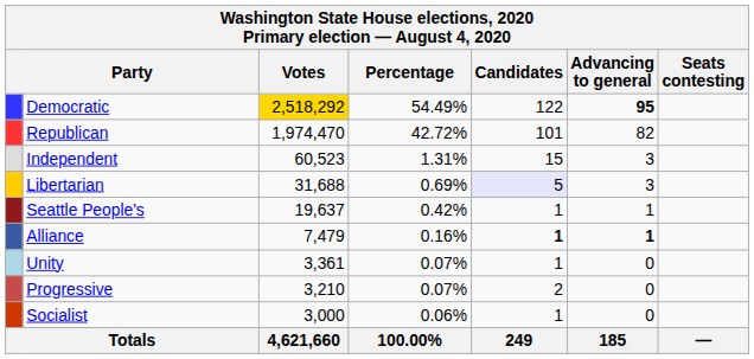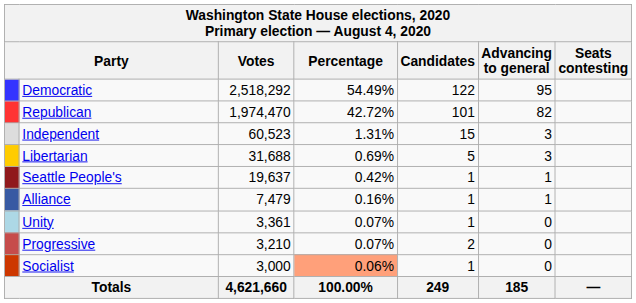Democratic | Votes: gold background -> no background
Democratic | Advancing to general: bold -> normal
Libertarian | Candidates: lavender background -> no background
Alliance | Candidates: bold -> normal
Alliance | Advancing to general: bold -> normal
Socialist | Percentage: no background -> lightsalmon background
